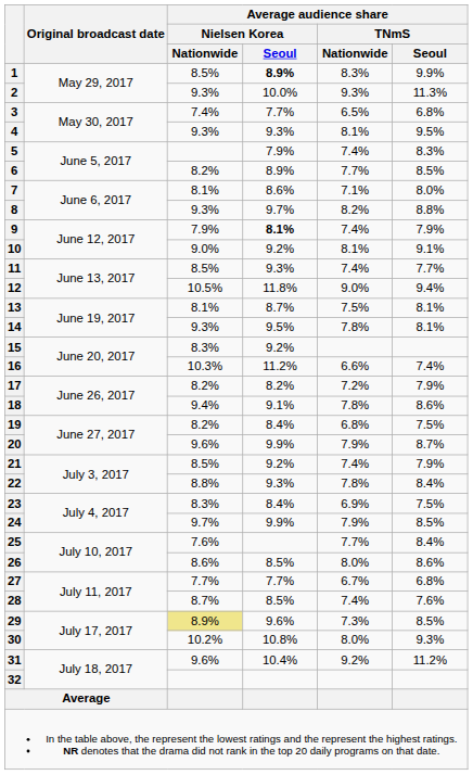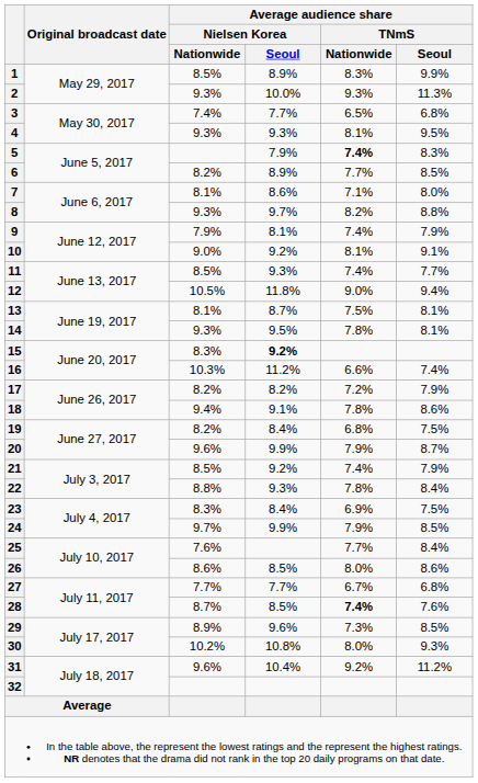1 | Average audience share / Nielsen Korea / Seoul: bold -> normal
5 | Average audience share / TNmS / Nationwide: normal -> bold
9 | Average audience share / Nielsen Korea / Seoul: bold -> normal
15 | Average audience share / Nielsen Korea / Seoul: normal -> bold
28 | Average audience share / TNmS / Nationwide: normal -> bold
29 | Average audience share / Nielsen Korea / Nationwide: khaki background -> no background
